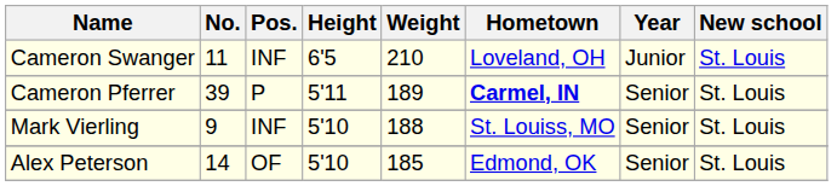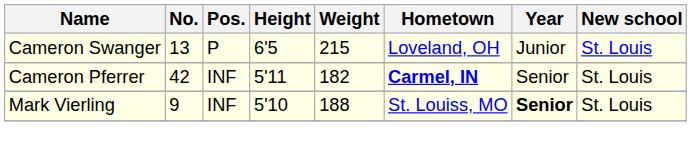Cameron Swanger | No.: 11 -> 13
Cameron Swanger | Pos.: INF -> P
Cameron Swanger | Weight: 210 -> 215
Cameron Pferrer | No.: 39 -> 42
Cameron Pferrer | Pos.: P -> INF
Cameron Pferrer | Weight: 189 -> 182
Mark Vierling | Year: normal -> bold
- row: Alex Peterson | 14 | OF | 5'10 | 185 | Edmond, OK | Senior | St. Louis
